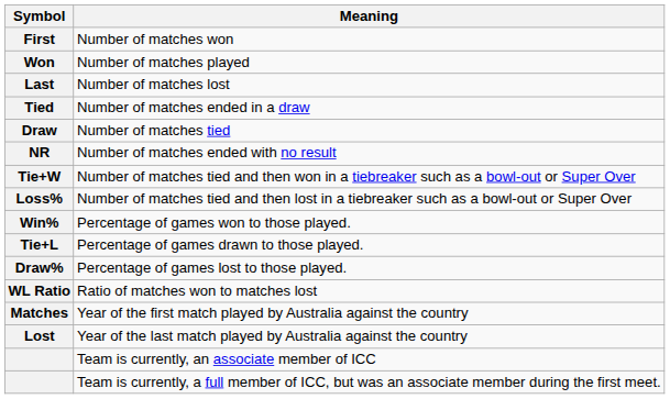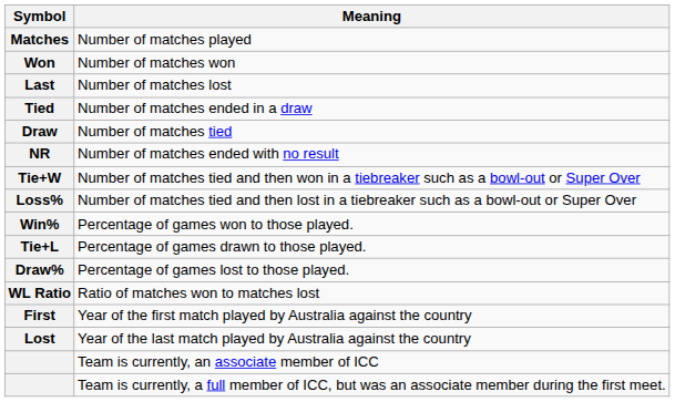row 2 | Symbol: First -> Matches
row 2 | Meaning: Number of matches won -> Number of matches played
row 3 | Meaning: Number of matches played -> Number of matches won
row 14 | Symbol: Matches -> First
